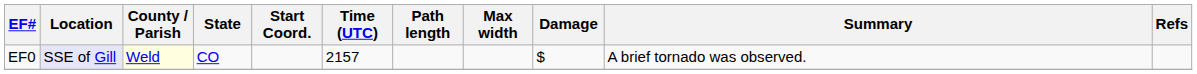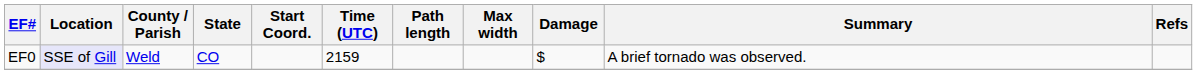EF0 | County / Parish: lightyellow background -> no background
EF0 | Time (UTC): 2157 -> 2159
